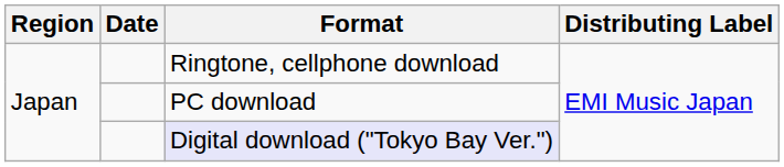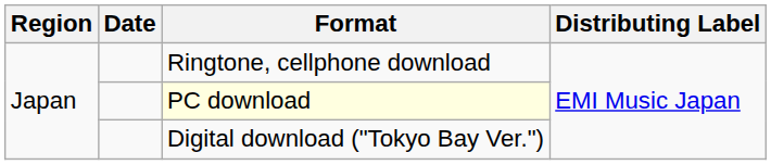PC download | Format: no background -> lightyellow background
Digital download ("Tokyo Bay Ver.") | Format: lavender background -> no background
